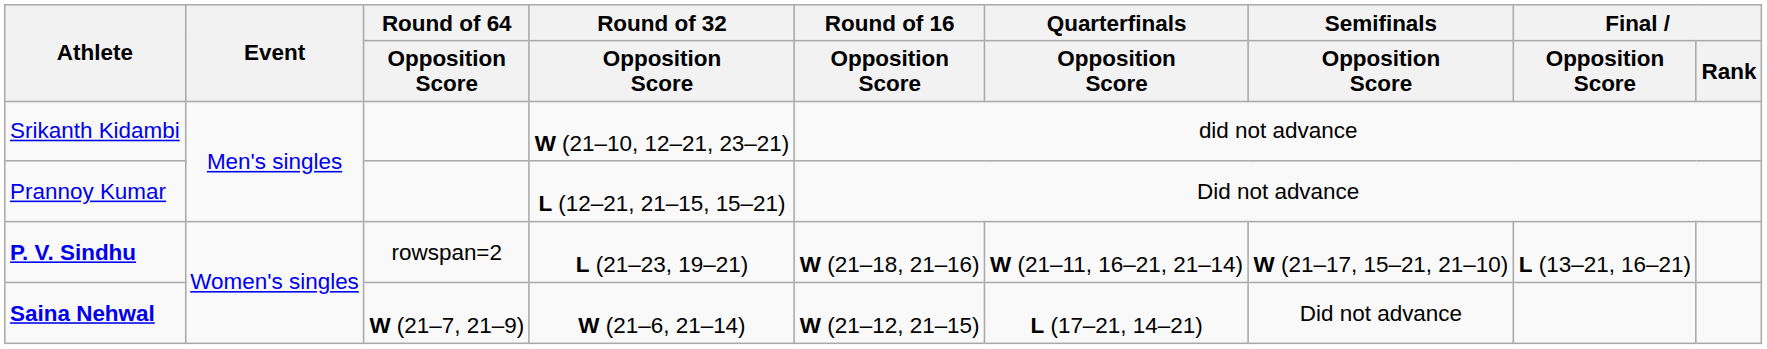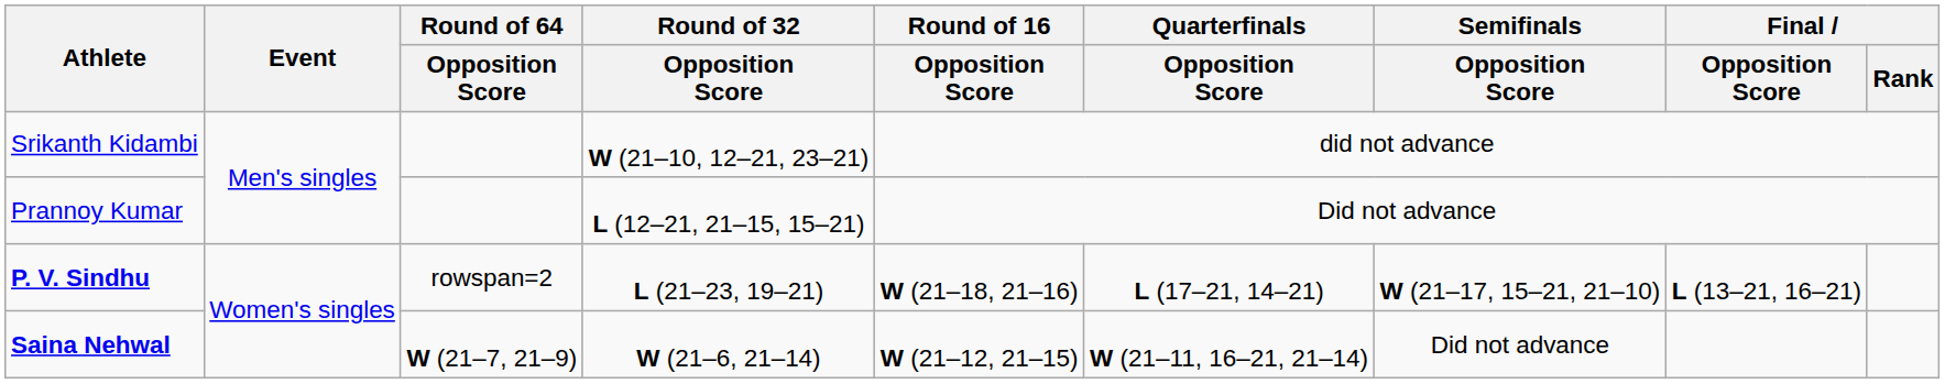P. V. Sindhu | Quarterfinals / Opposition Score: W (21–11, 16–21, 21–14) -> L (17–21, 14–21)
Saina Nehwal | Quarterfinals / Opposition Score: L (17–21, 14–21) -> W (21–11, 16–21, 21–14)
